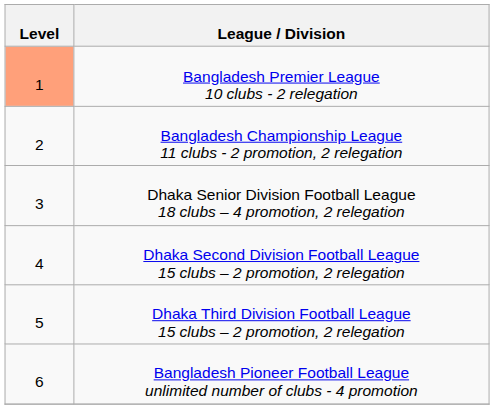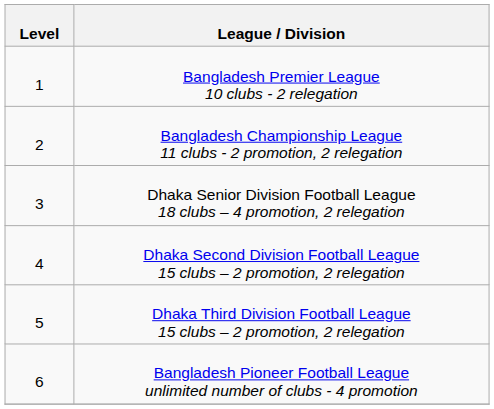Bangladesh Premier League 10 clubs - 2 relegation | Level: lightsalmon background -> no background
